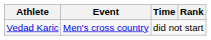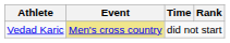Vedad Karic | Event: no background -> khaki background
